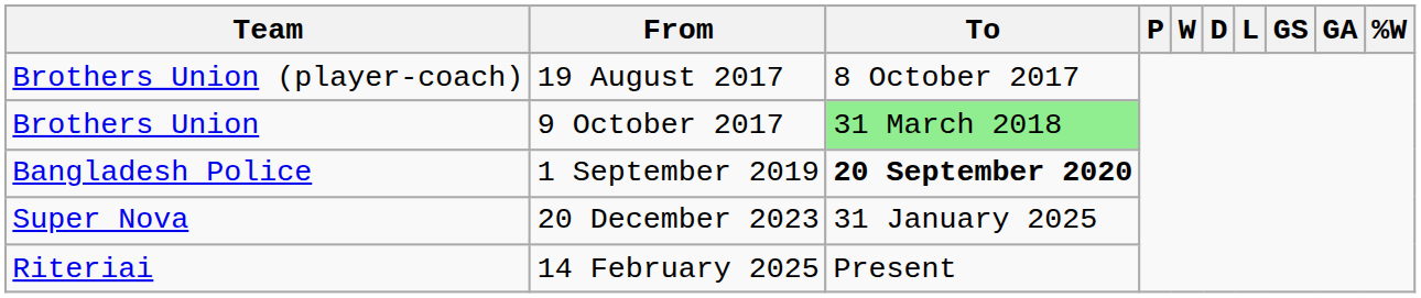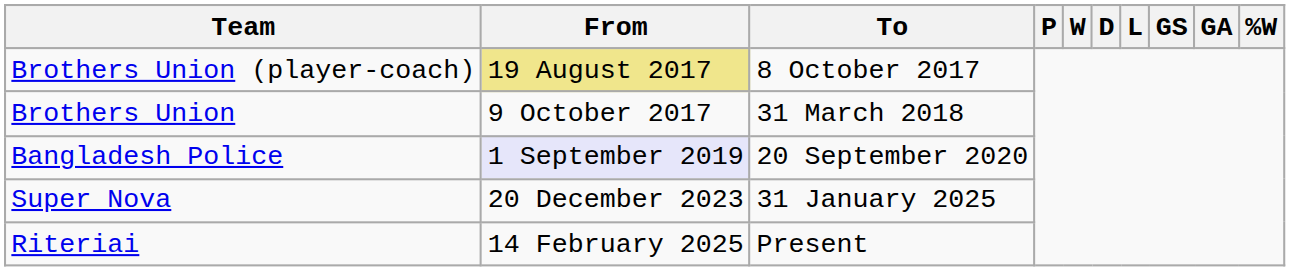Brothers Union (player-coach) | From: no background -> khaki background
Brothers Union | To: lightgreen background -> no background
Bangladesh Police | From: no background -> lavender background
Bangladesh Police | To: bold -> normal
